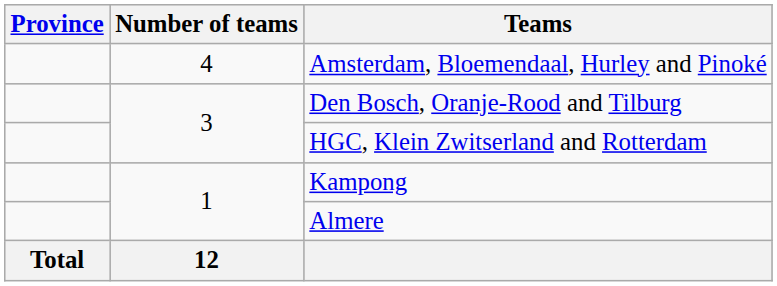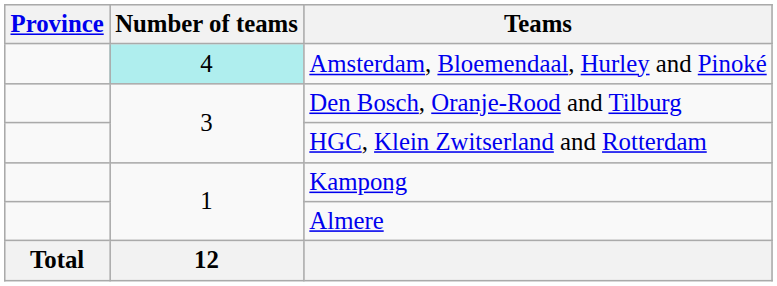Amsterdam, Bloemendaal, Hurley and Pinoké | Number of teams: no background -> paleturquoise background
